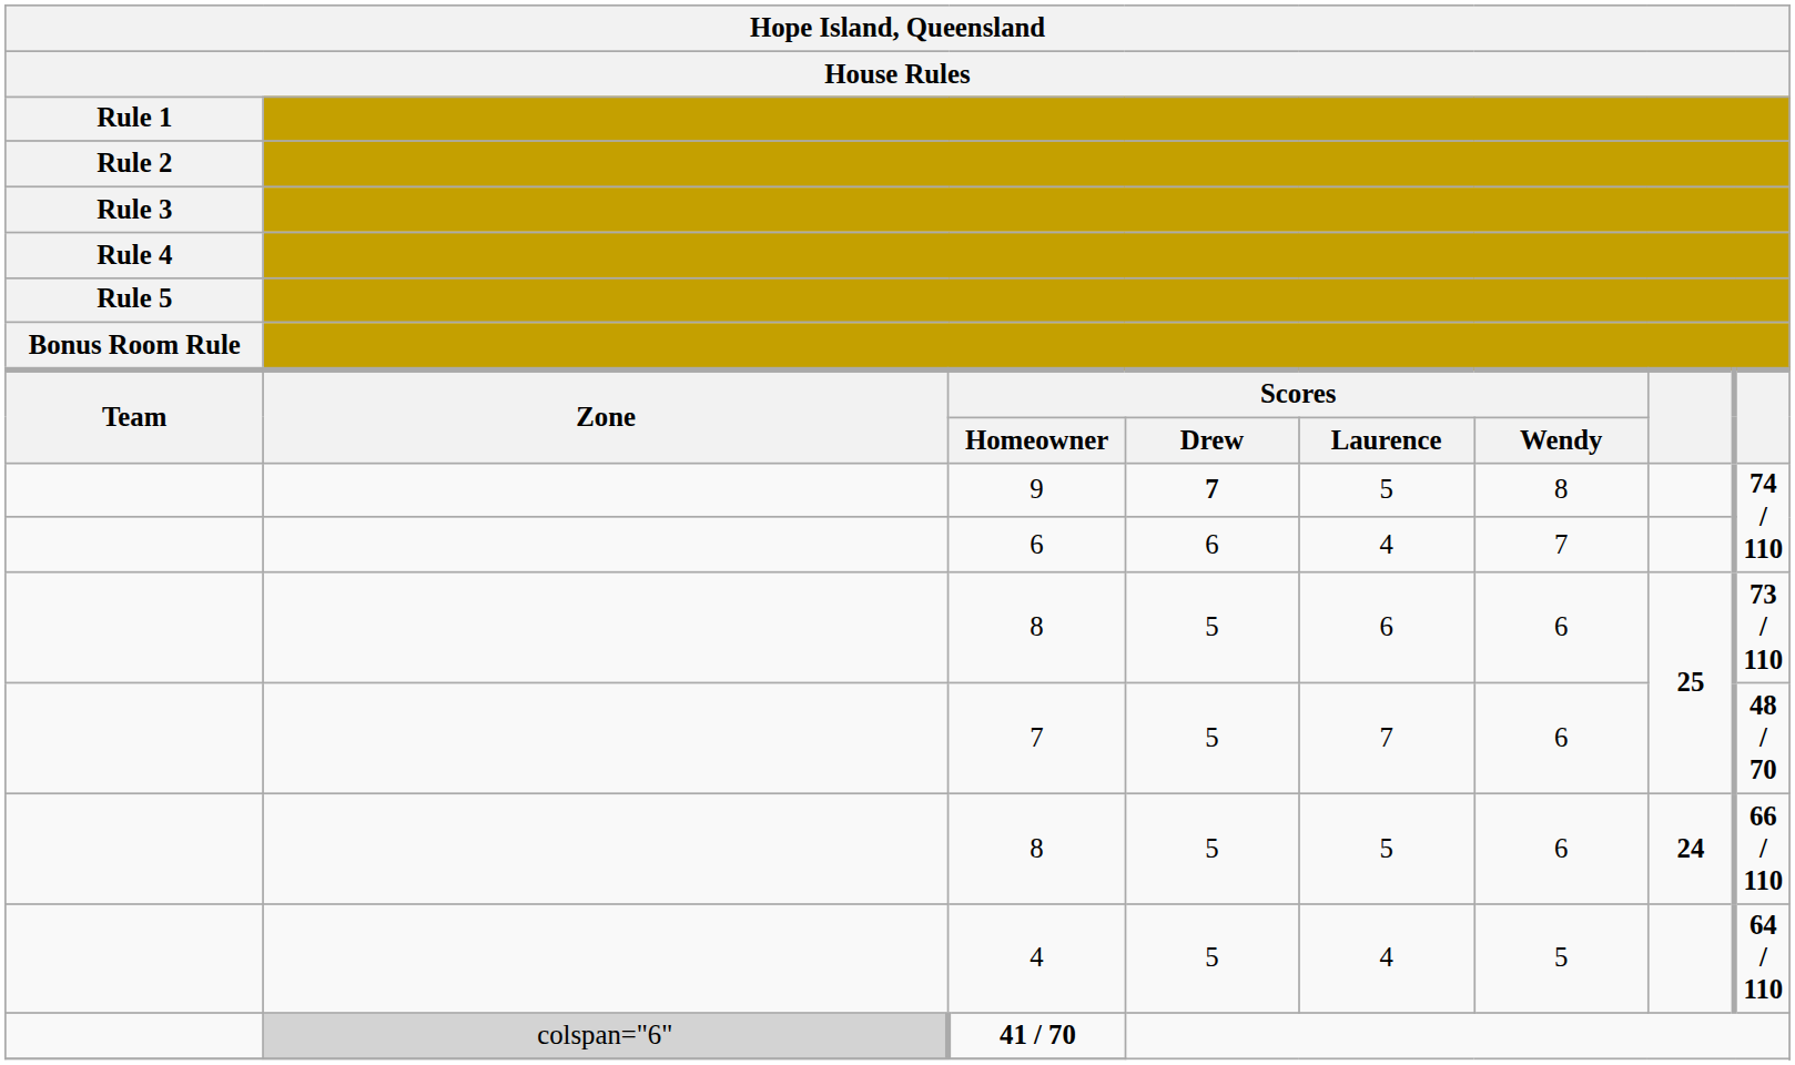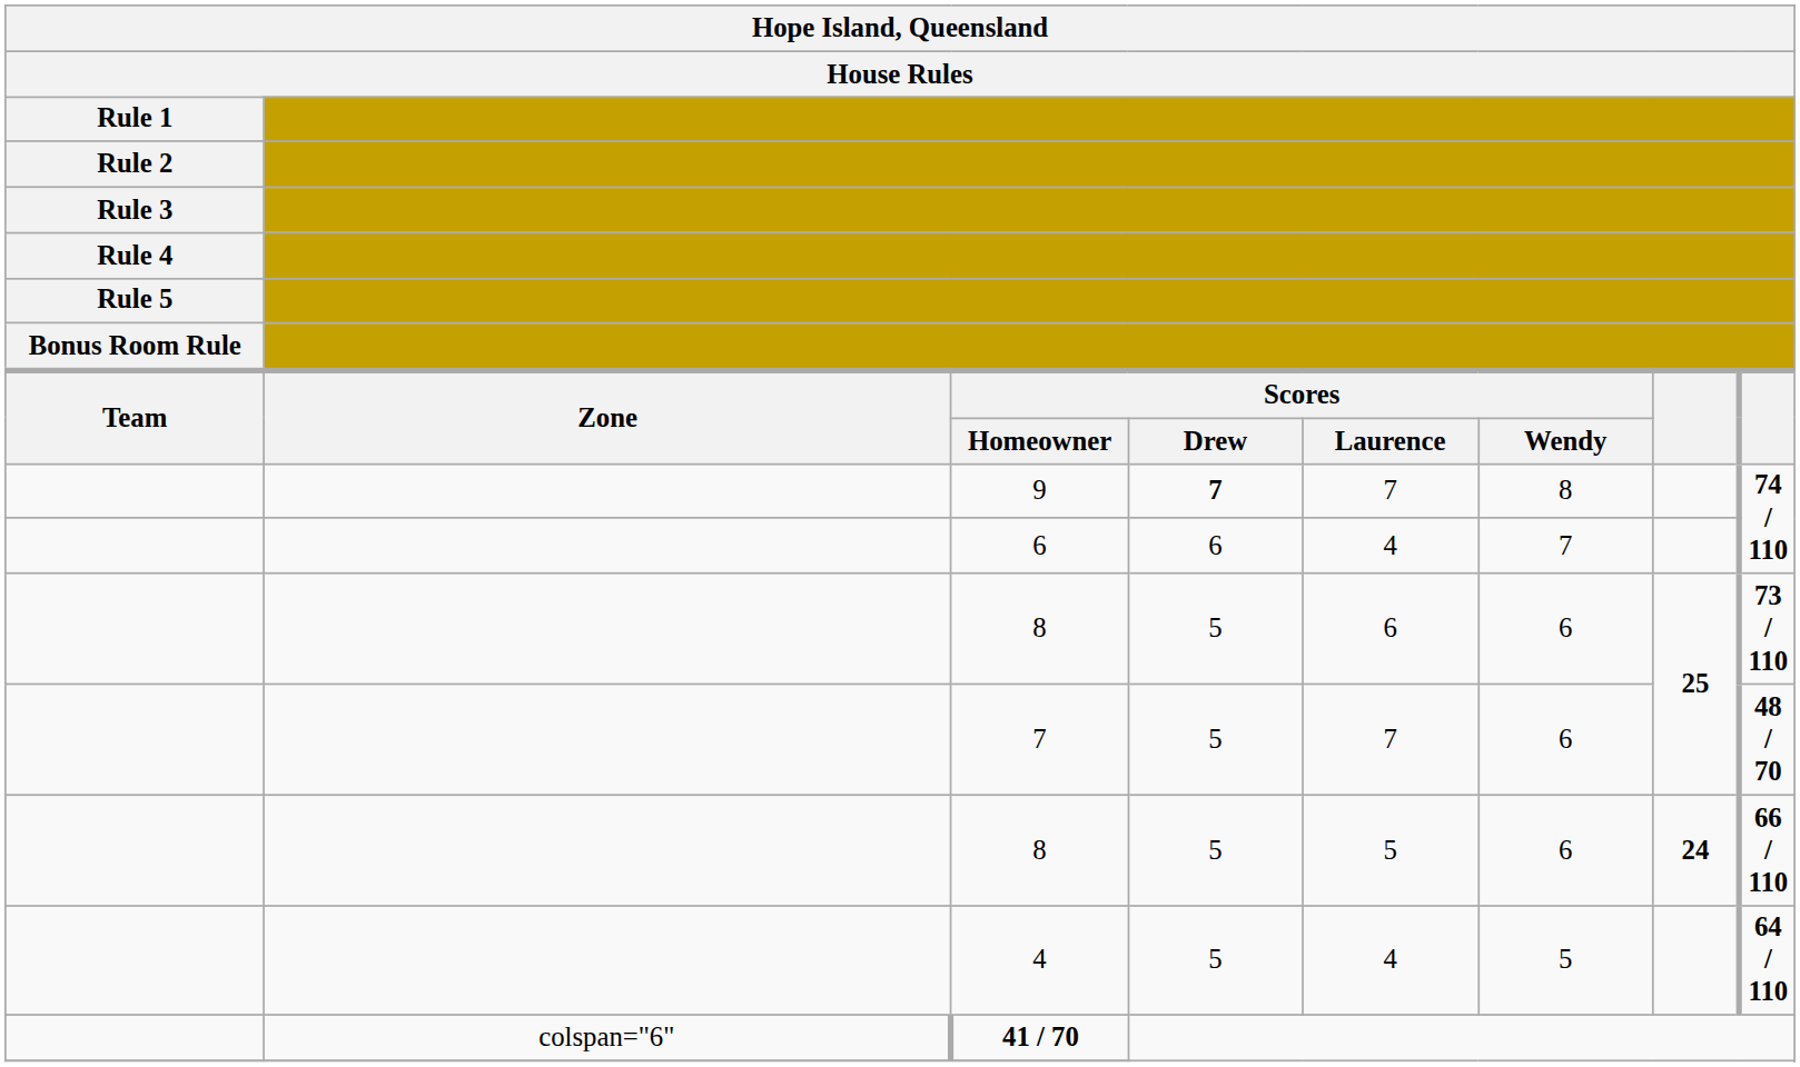9 | column 5: 5 -> 7
41 / 70 | column 2: lightgrey background -> no background
